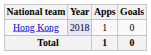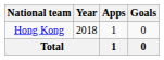Hong Kong | Year: lavender background -> no background
